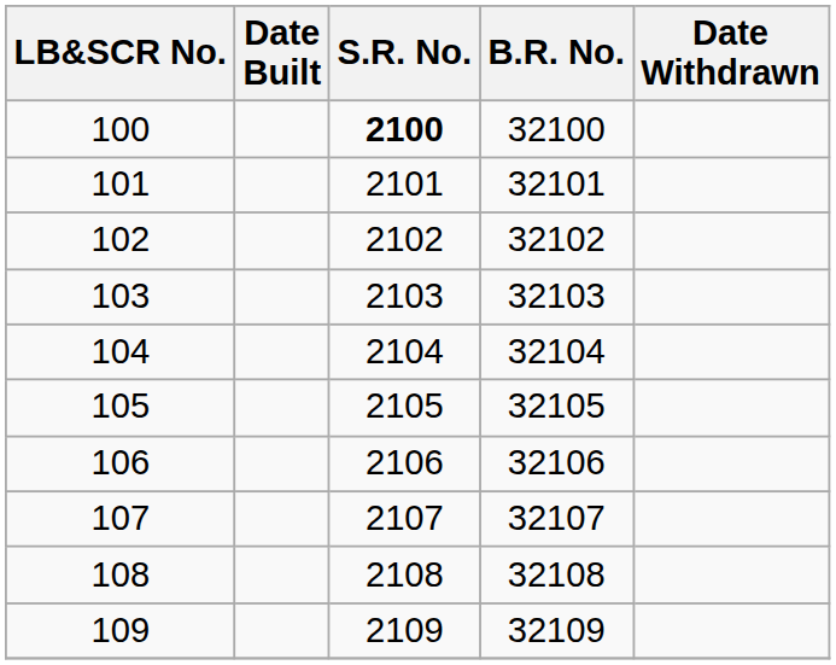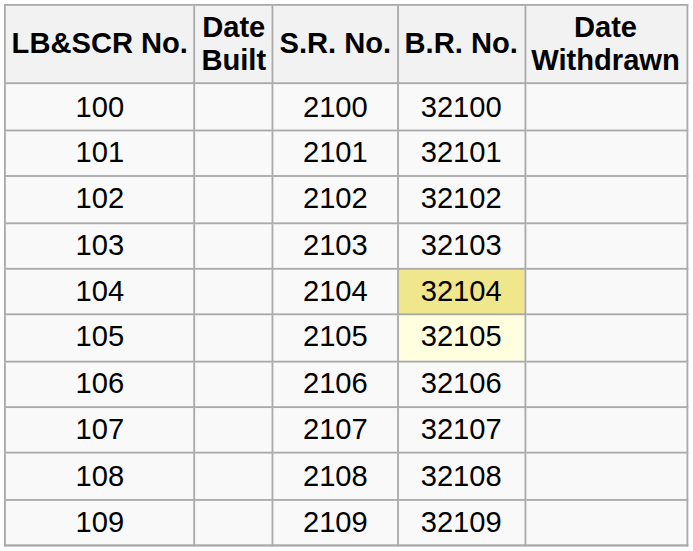100 | S.R. No.: bold -> normal
104 | B.R. No.: no background -> khaki background
105 | B.R. No.: no background -> lightyellow background
